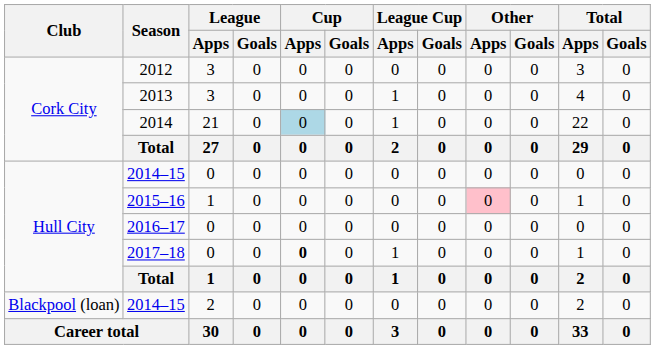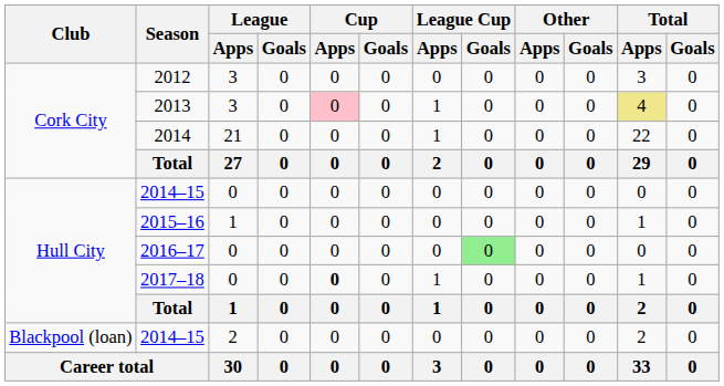2013 | Cup / Apps: no background -> pink background
2013 | Total / Apps: no background -> khaki background
2014 | Cup / Apps: lightblue background -> no background
2015–16 | Other / Apps: pink background -> no background
2016–17 | League Cup / Goals: no background -> lightgreen background
